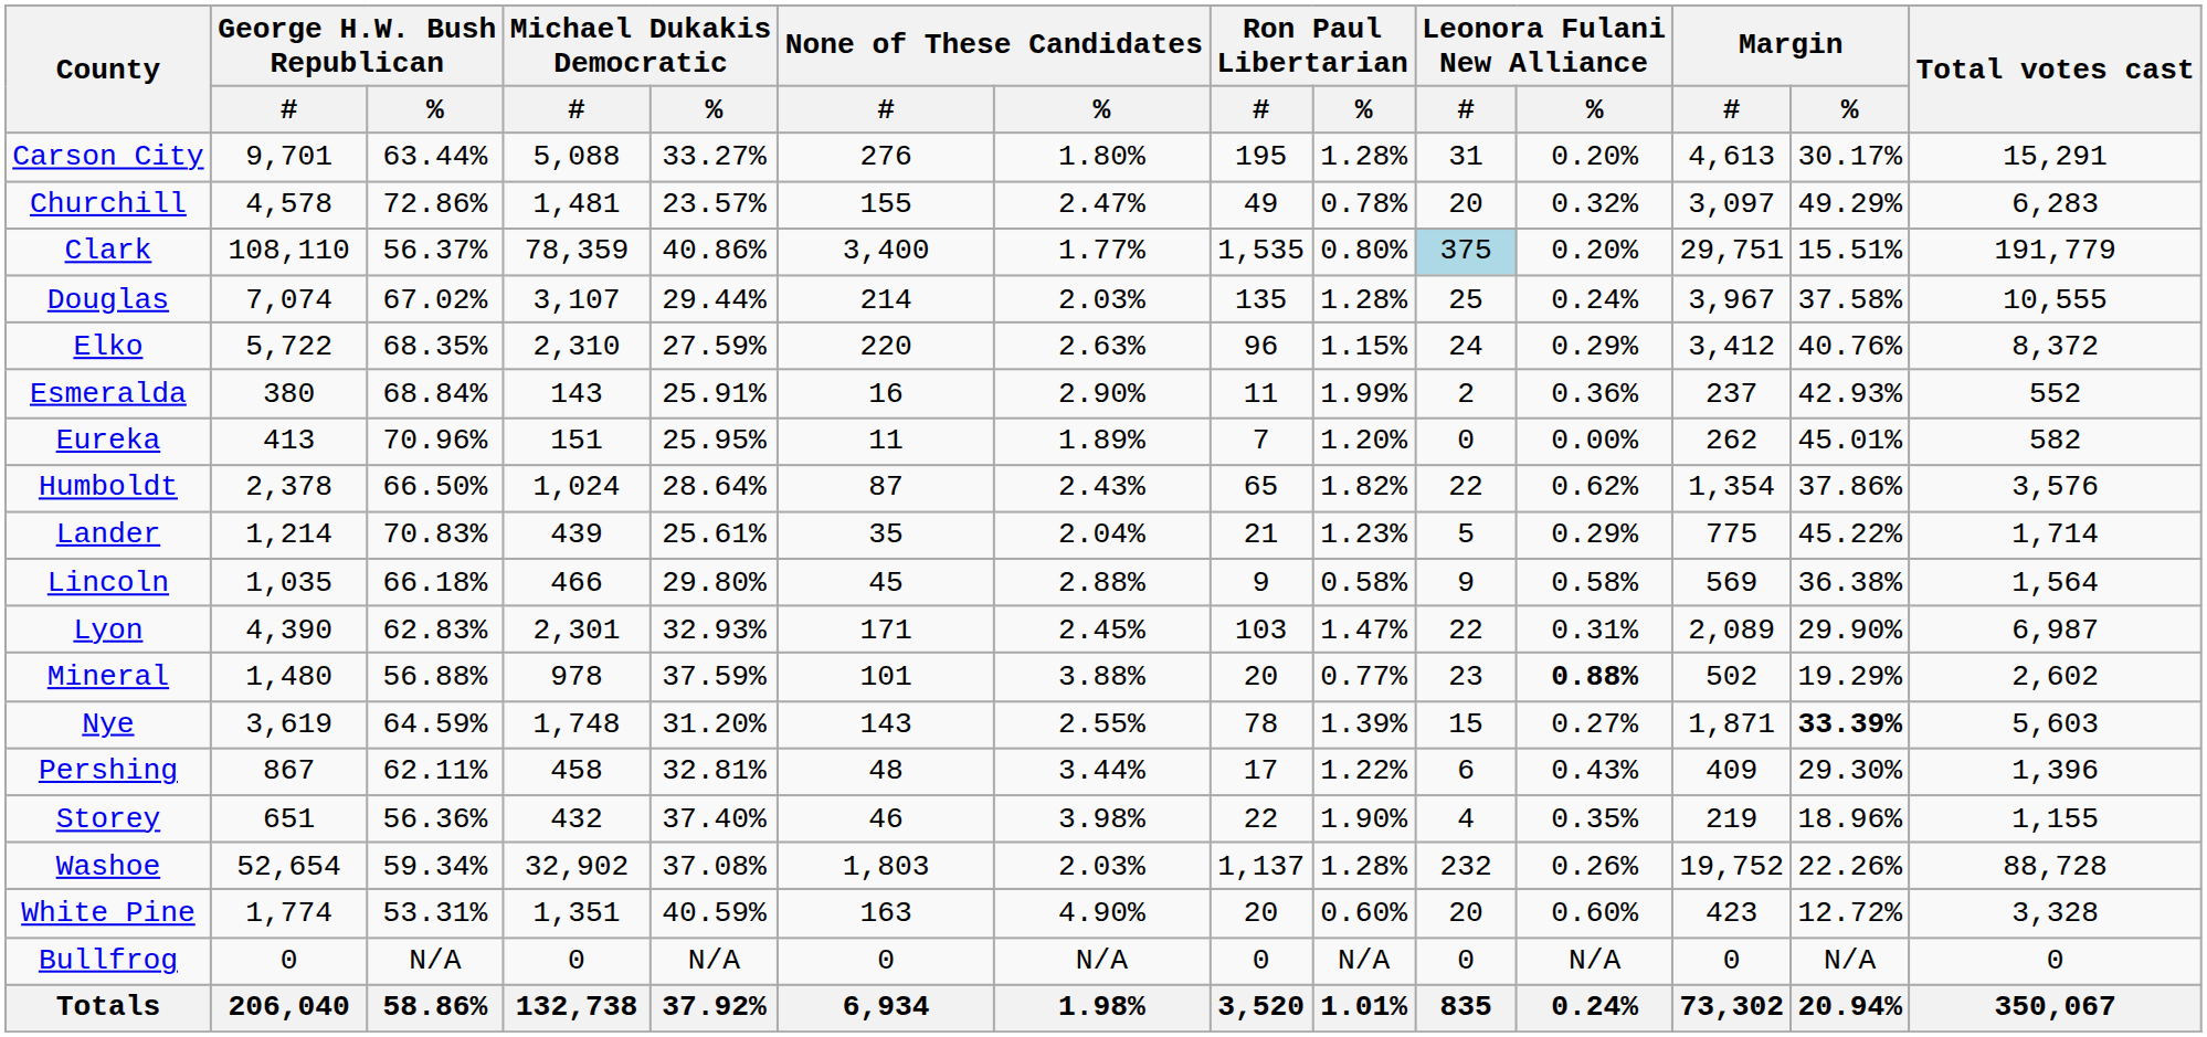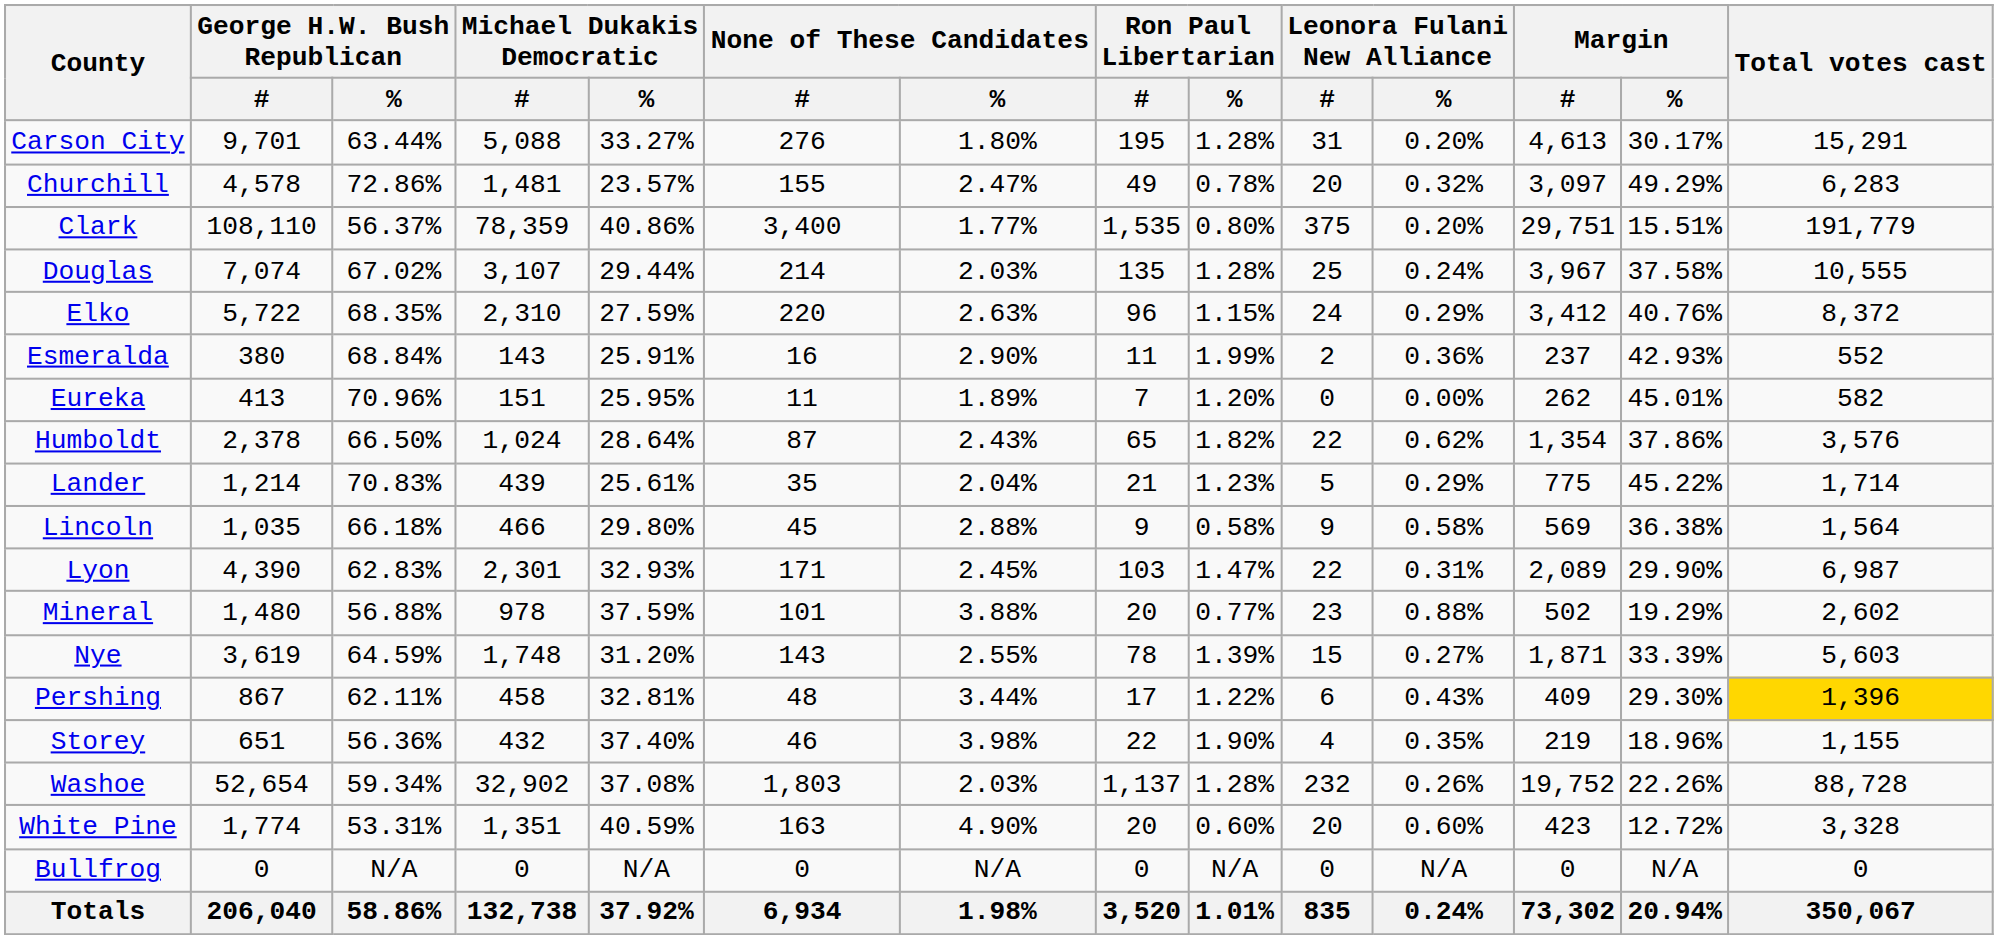Clark | Leonora Fulani New Alliance / #: lightblue background -> no background
Mineral | Leonora Fulani New Alliance / %: bold -> normal
Nye | Margin / %: bold -> normal
Pershing | Total votes cast: no background -> gold background
